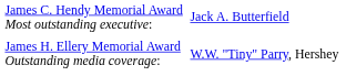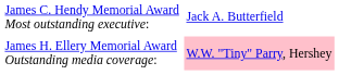James H. Ellery Memorial Award Outstanding media coverage: | column 2: no background -> pink background
